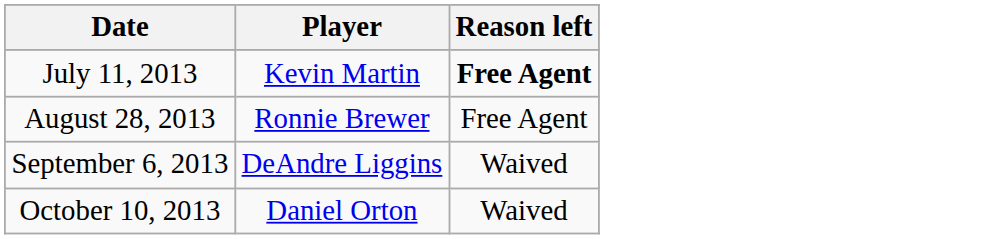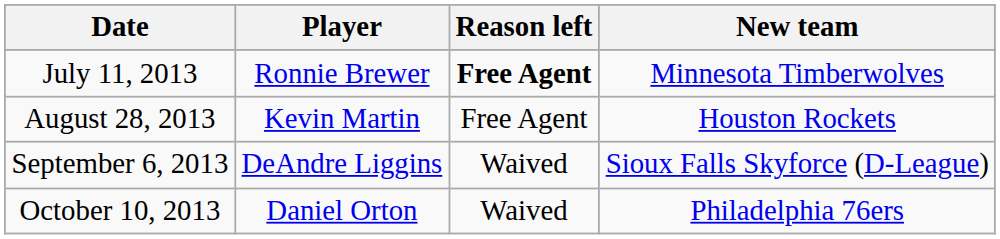+ column: New team | Minnesota Timberwolves | Houston Rockets | Sioux Falls Skyforce (D-League) | Philadelphia 76ers
July 11, 2013 | Player: Kevin Martin -> Ronnie Brewer
August 28, 2013 | Player: Ronnie Brewer -> Kevin Martin
